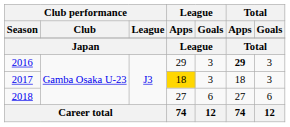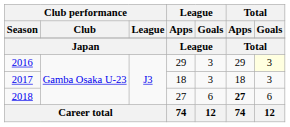2016 | Total / Apps: bold -> normal
2016 | Total / Goals: no background -> lightyellow background
2017 | League / Apps: gold background -> no background
2018 | Total / Apps: normal -> bold
